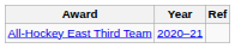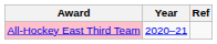row 2 | Award: no background -> pink background
